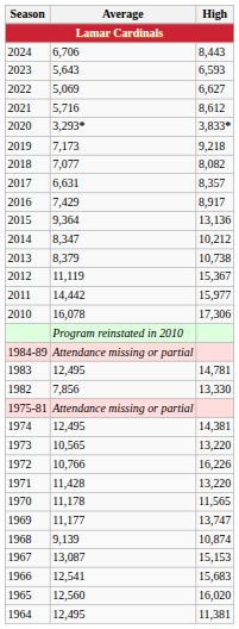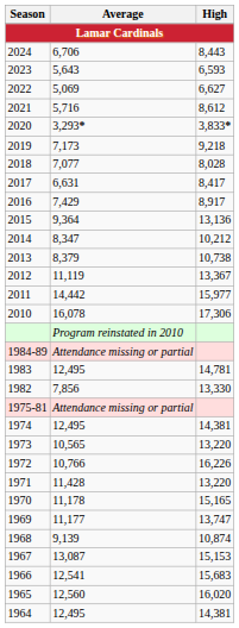2018 | High: 8,082 -> 8,028
2017 | High: 8,357 -> 8,417
2012 | High: 15,367 -> 13,367
1970 | High: 11,565 -> 15,165
1964 | High: 11,381 -> 14,381
